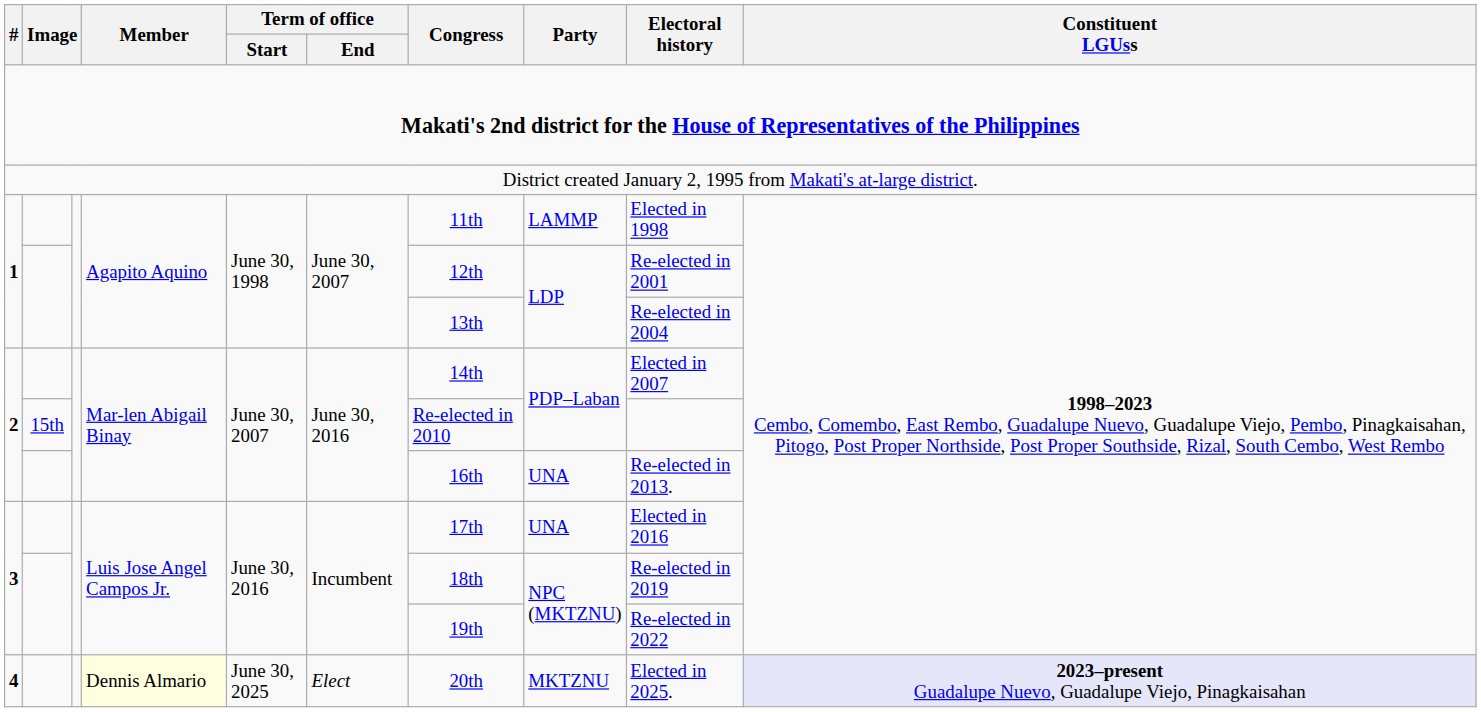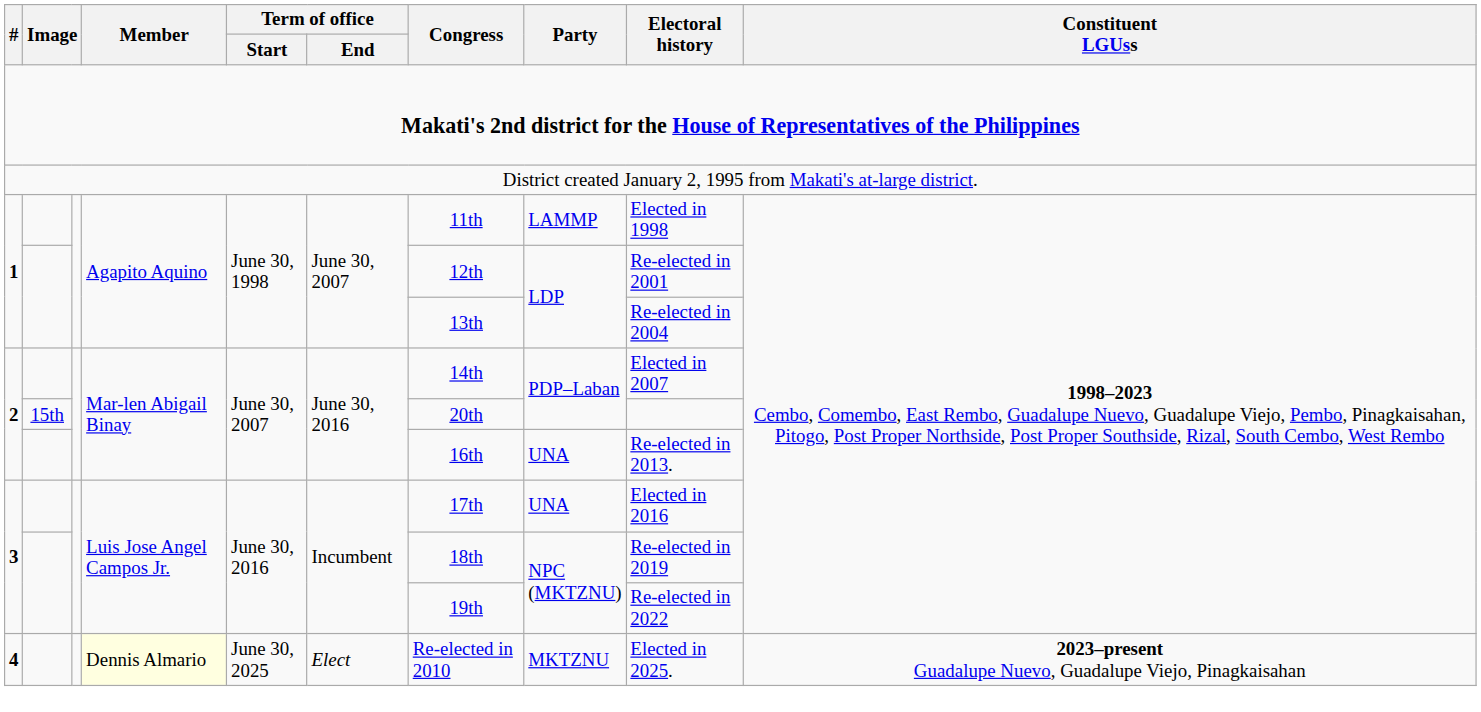2 / 15th | Congress: Re-elected in 2010 -> 20th
4 | Congress: 20th -> Re-elected in 2010
4 | Constituent LGUss: lavender background -> no background
